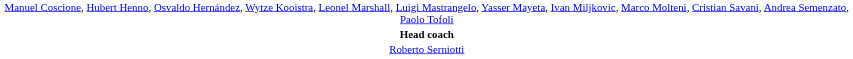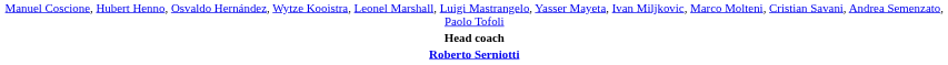row 3 | column 1: normal -> bold
